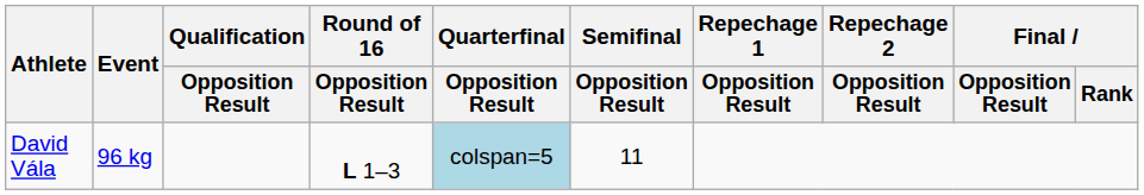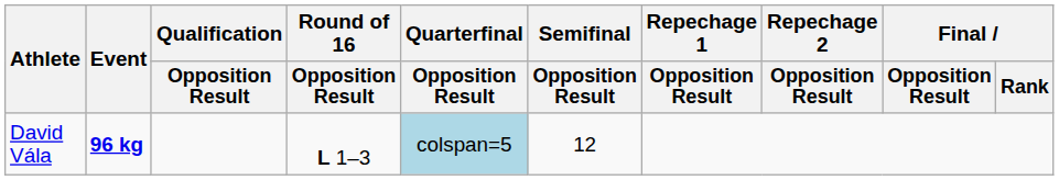David Vála | Event: normal -> bold
David Vála | Semifinal / Opposition Result: 11 -> 12
